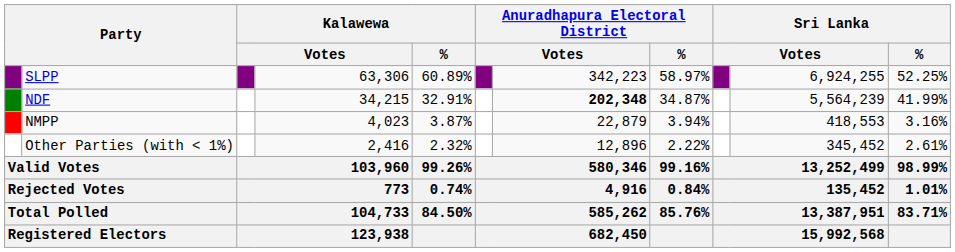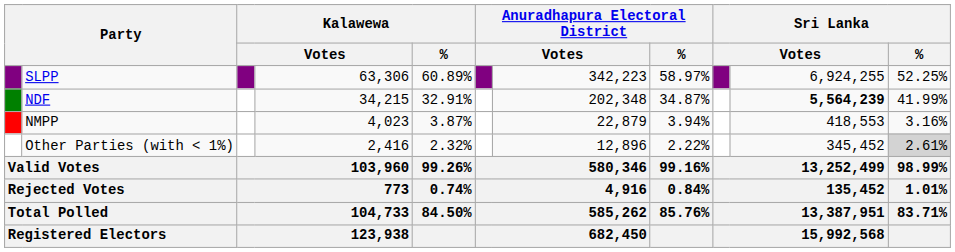NDF | column 7: bold -> normal
NDF | column 10: normal -> bold
Other Parties (with < 1%) | Sri Lanka / %: no background -> lightgrey background
